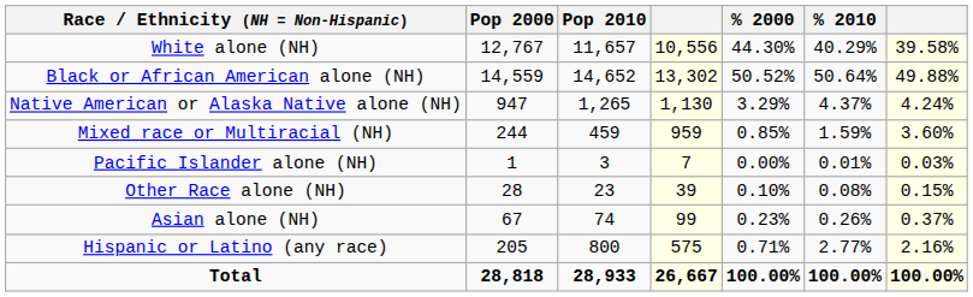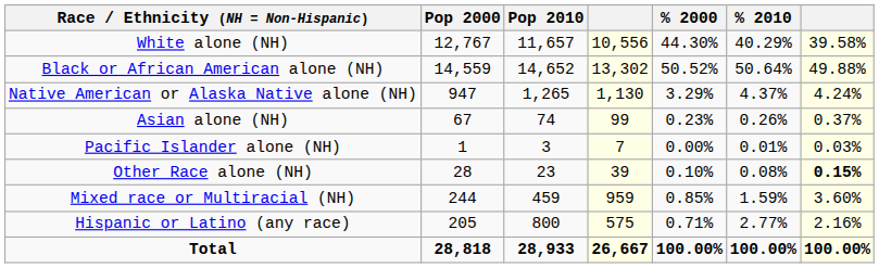rows swapped: Asian alone (NH) <-> Mixed race or Multiracial (NH)
Other Race alone (NH) | column 7: normal -> bold
